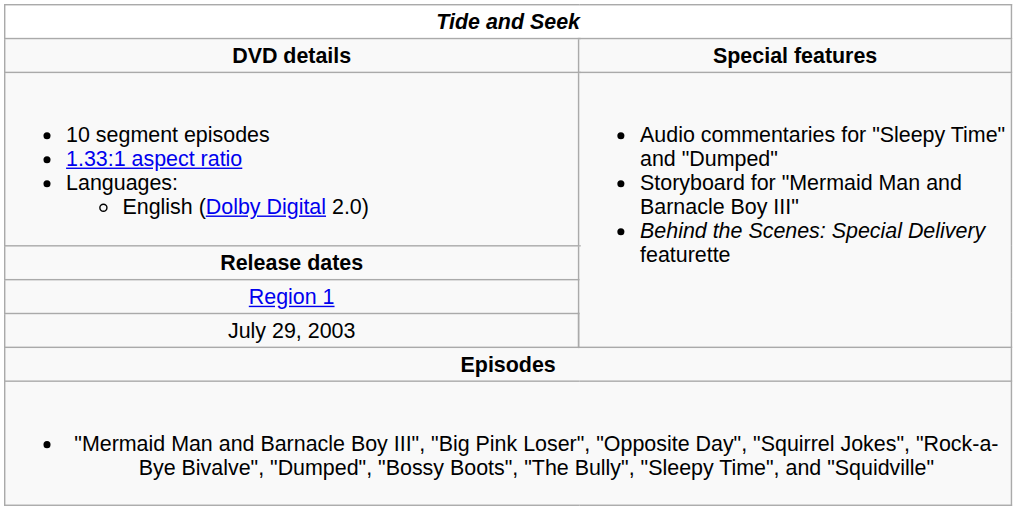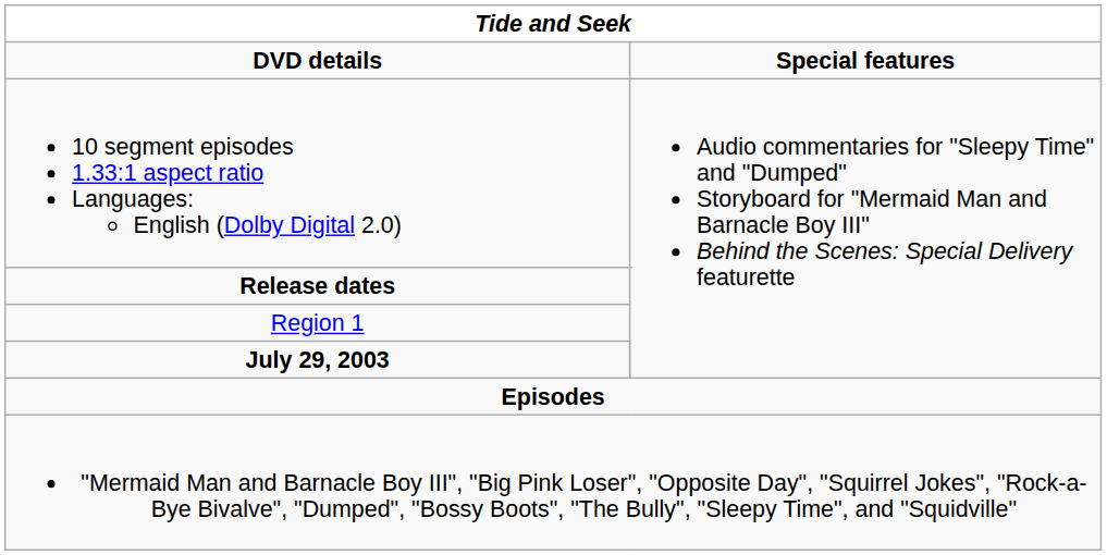July 29, 2003 | column 1: normal -> bold
